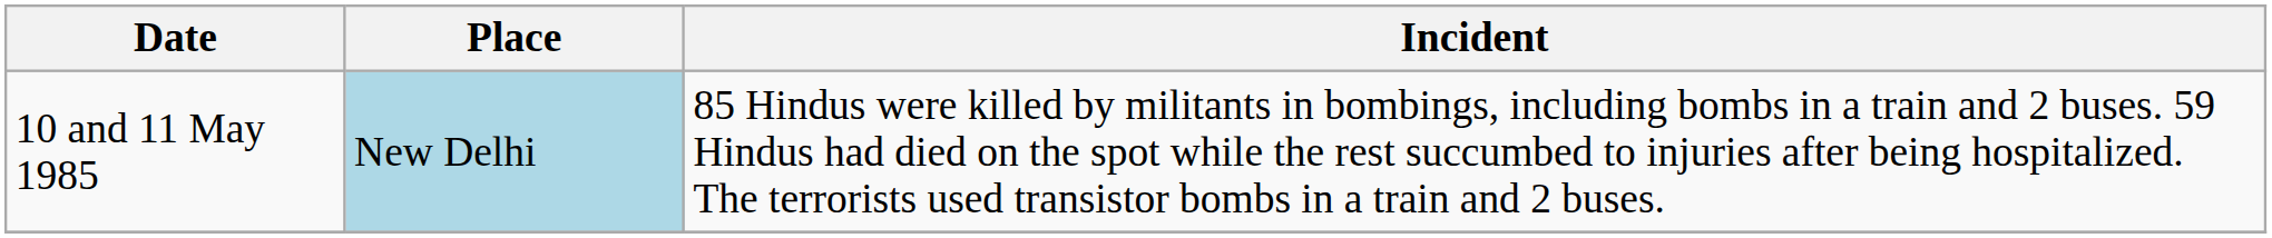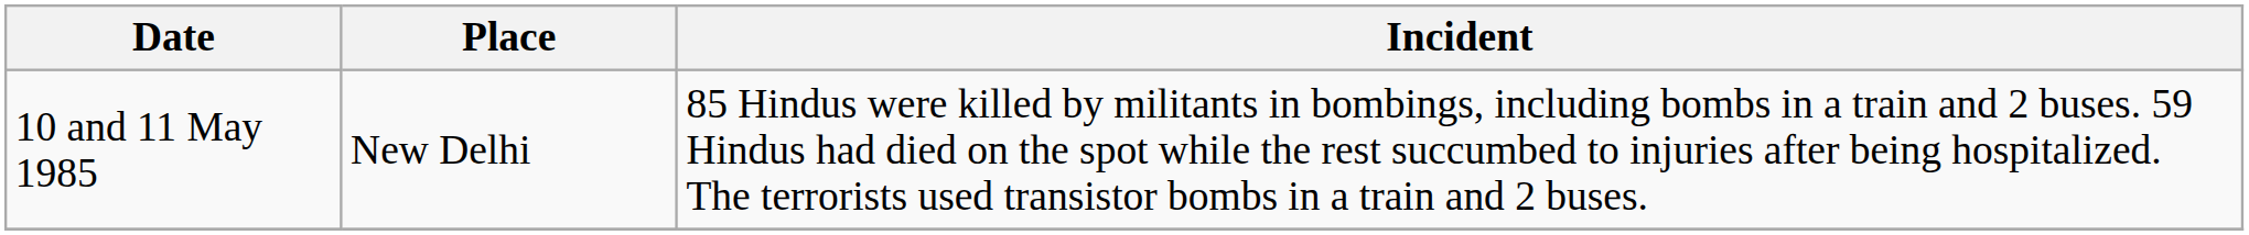10 and 11 May 1985 | Place: lightblue background -> no background
